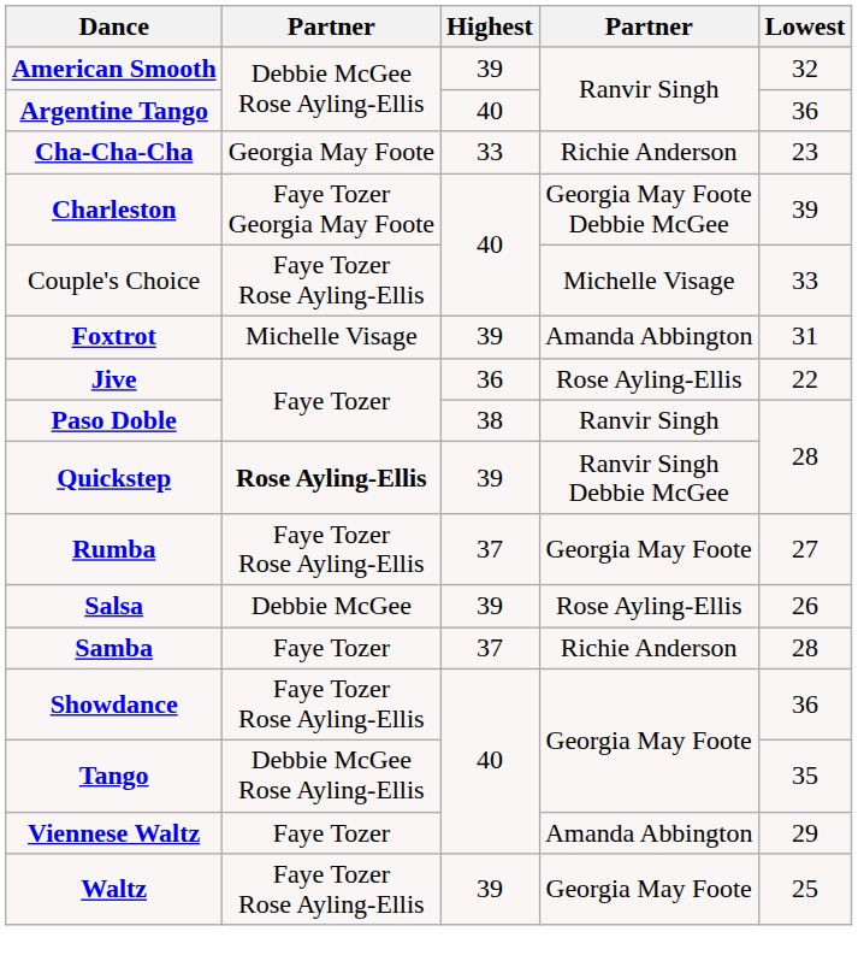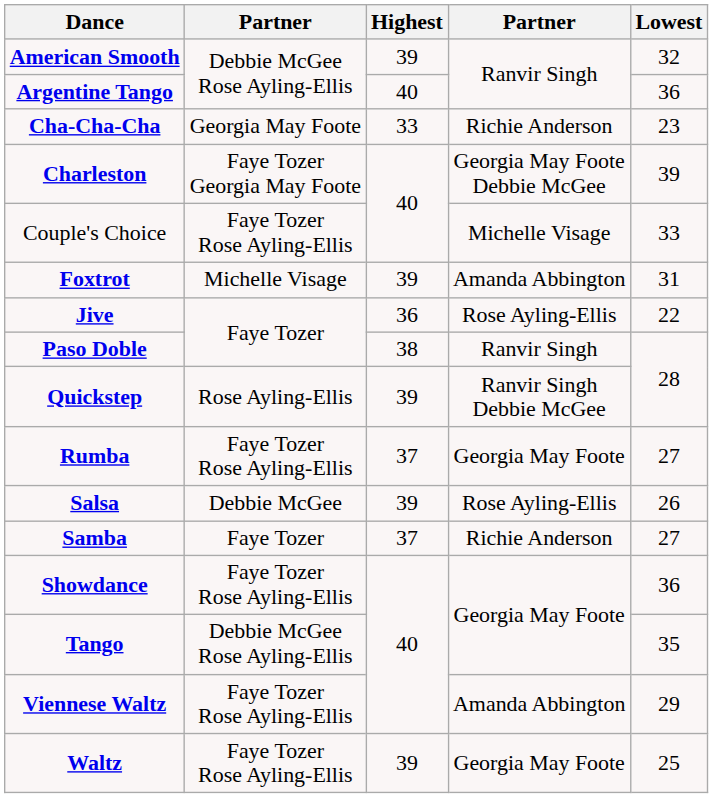Quickstep | column 2: bold -> normal
Samba | Lowest: 28 -> 27
Viennese Waltz | column 2: Faye Tozer -> Faye Tozer Rose Ayling-Ellis
